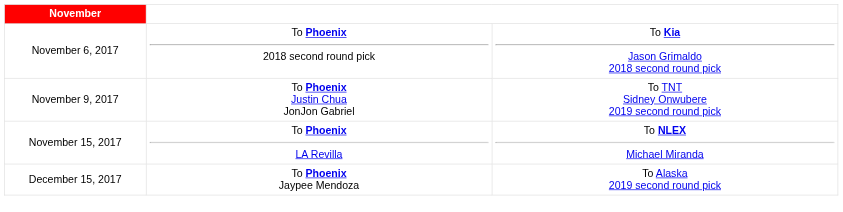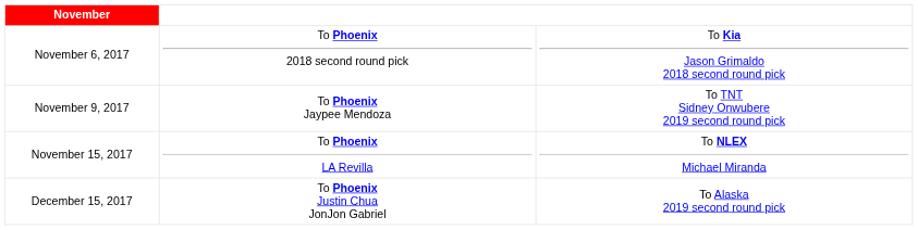November 9, 2017 | column 2: To Phoenix Justin Chua JonJon Gabriel -> To Phoenix Jaypee Mendoza
December 15, 2017 | column 2: To Phoenix Jaypee Mendoza -> To Phoenix Justin Chua JonJon Gabriel
